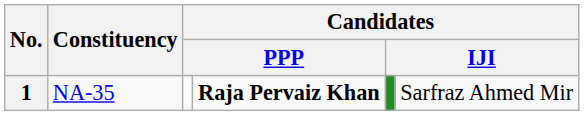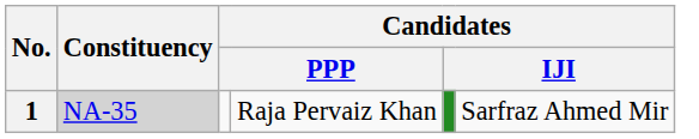1 | Constituency: no background -> lightgrey background
1 | column 4: bold -> normal
